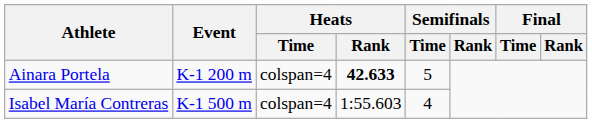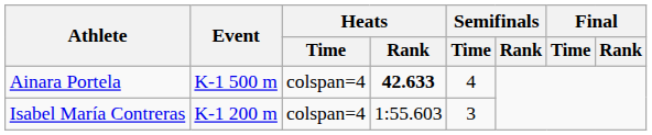Ainara Portela | Event: K-1 200 m -> K-1 500 m
Ainara Portela | Semifinals / Time: 5 -> 4
Isabel María Contreras | Event: K-1 500 m -> K-1 200 m
Isabel María Contreras | Semifinals / Time: 4 -> 3
